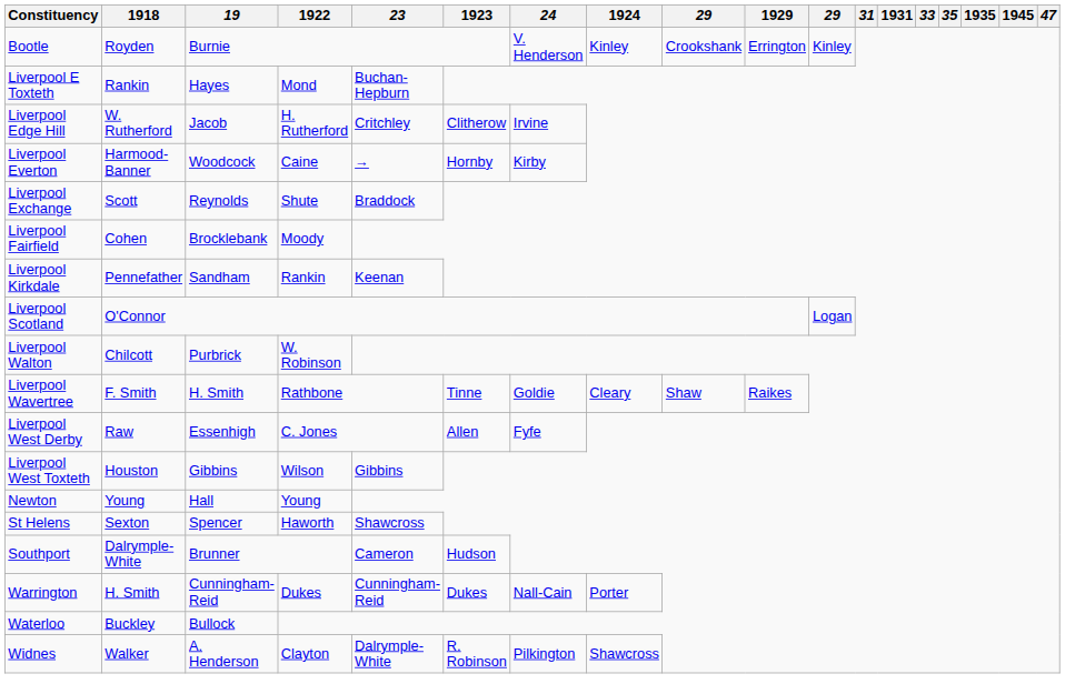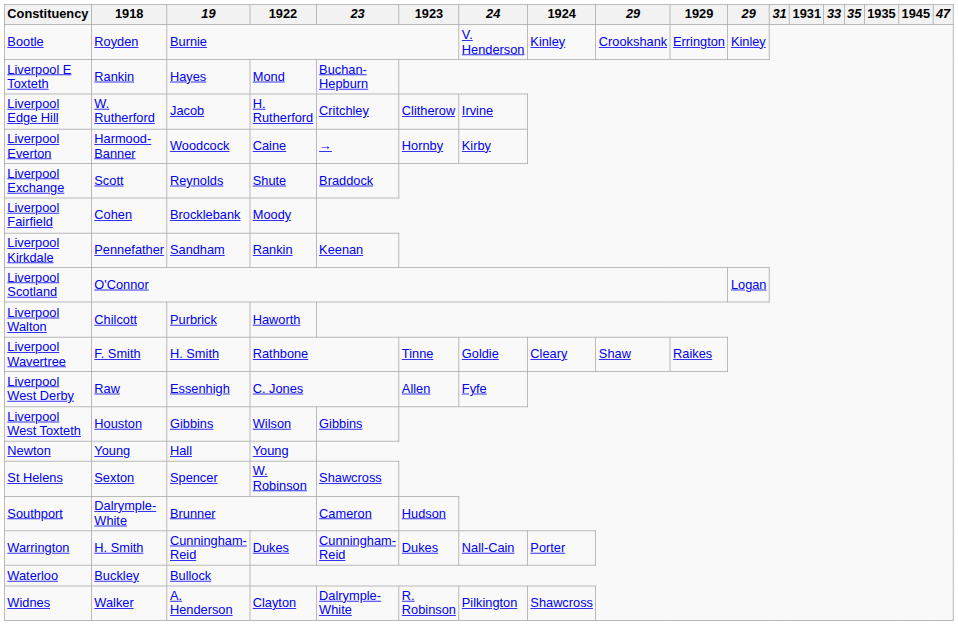Liverpool Walton | 1922: W. Robinson -> Haworth
St Helens | 1922: Haworth -> W. Robinson
